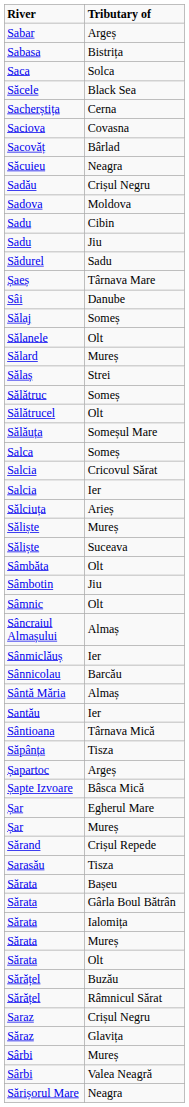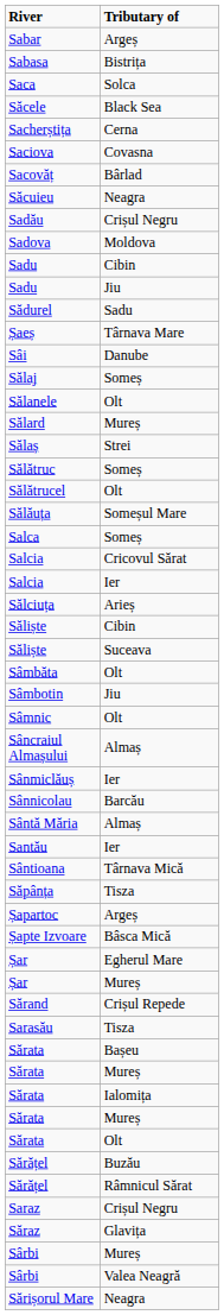row 28 | Tributary of: Mureș -> Cibin
row 47 | Tributary of: Gârla Boul Bătrân -> Mureș
